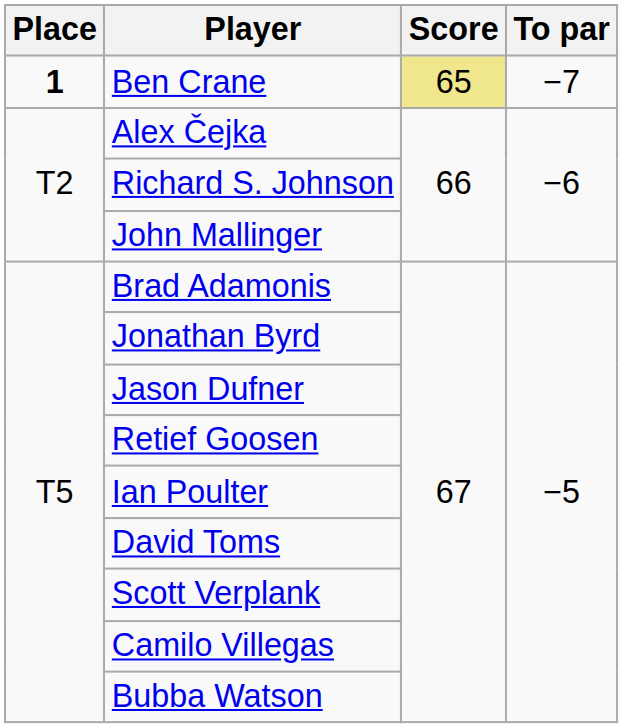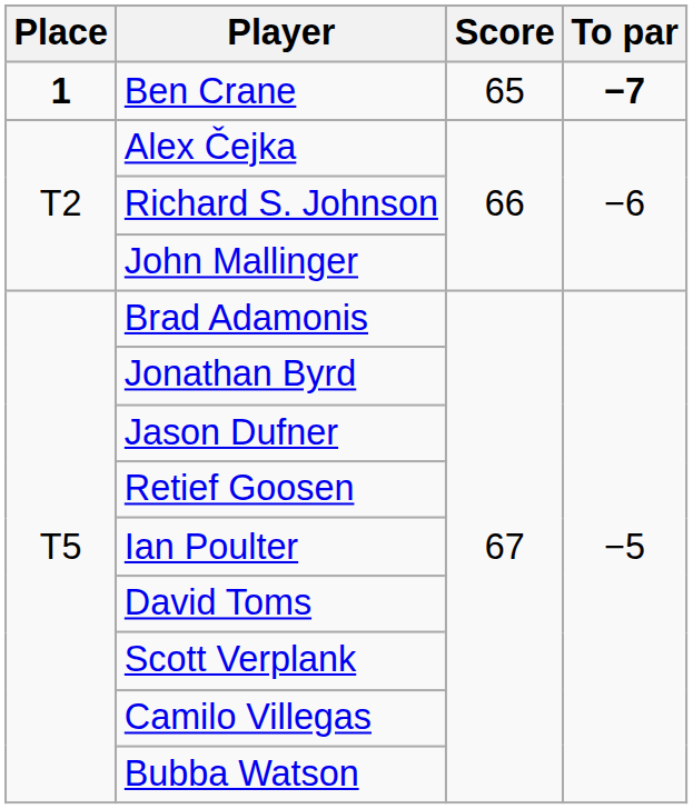Ben Crane | Score: khaki background -> no background
Ben Crane | To par: normal -> bold
